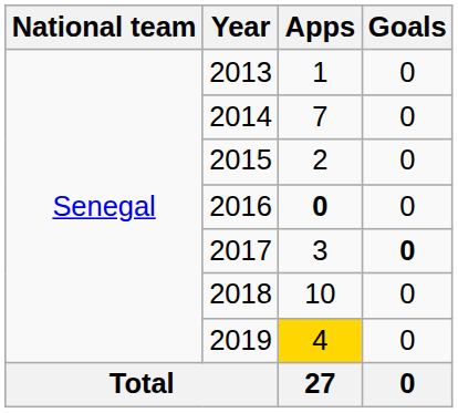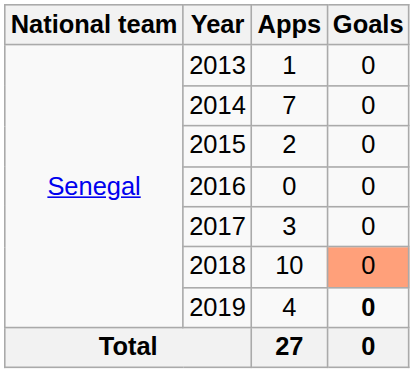2016 | Apps: bold -> normal
2017 | Goals: bold -> normal
2018 | Goals: no background -> lightsalmon background
2019 | Apps: gold background -> no background
2019 | Goals: normal -> bold
